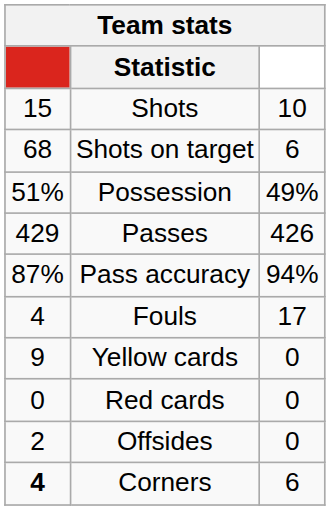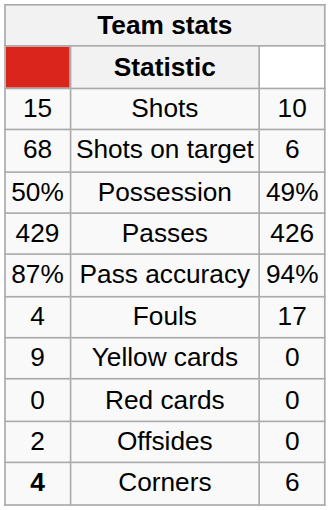Possession | column 1: 51% -> 50%
